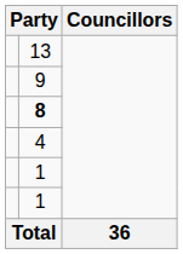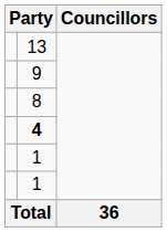8 | column 2: bold -> normal
4 | column 2: normal -> bold
